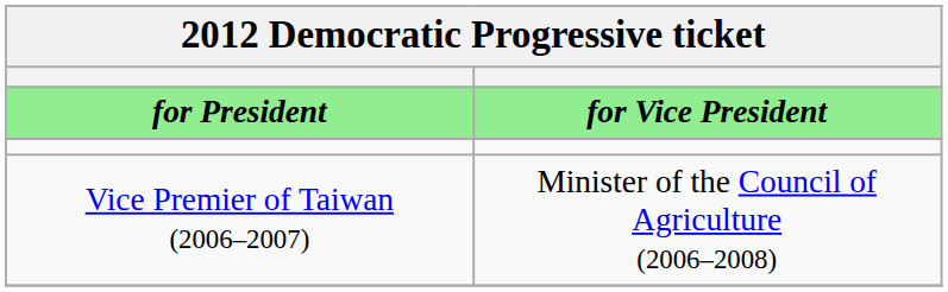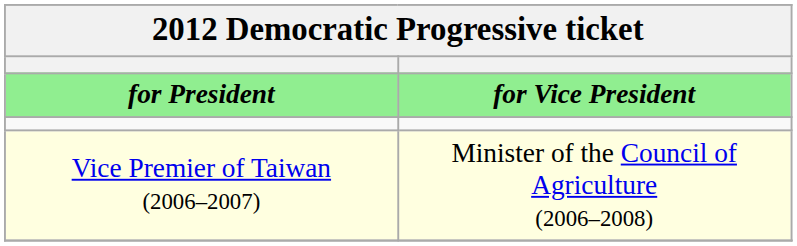Vice Premier of Taiwan (2006–2007) | column 1: no background -> lightyellow background
Vice Premier of Taiwan (2006–2007) | column 2: no background -> lightyellow background
